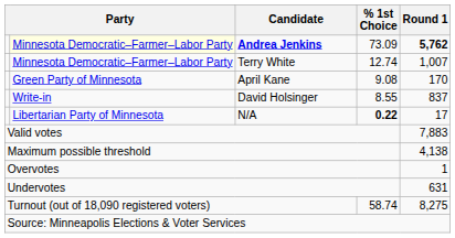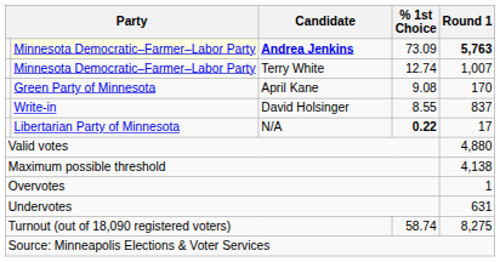Andrea Jenkins | Round 1: 5,762 -> 5,763
Valid votes | Round 1: 7,883 -> 4,880
